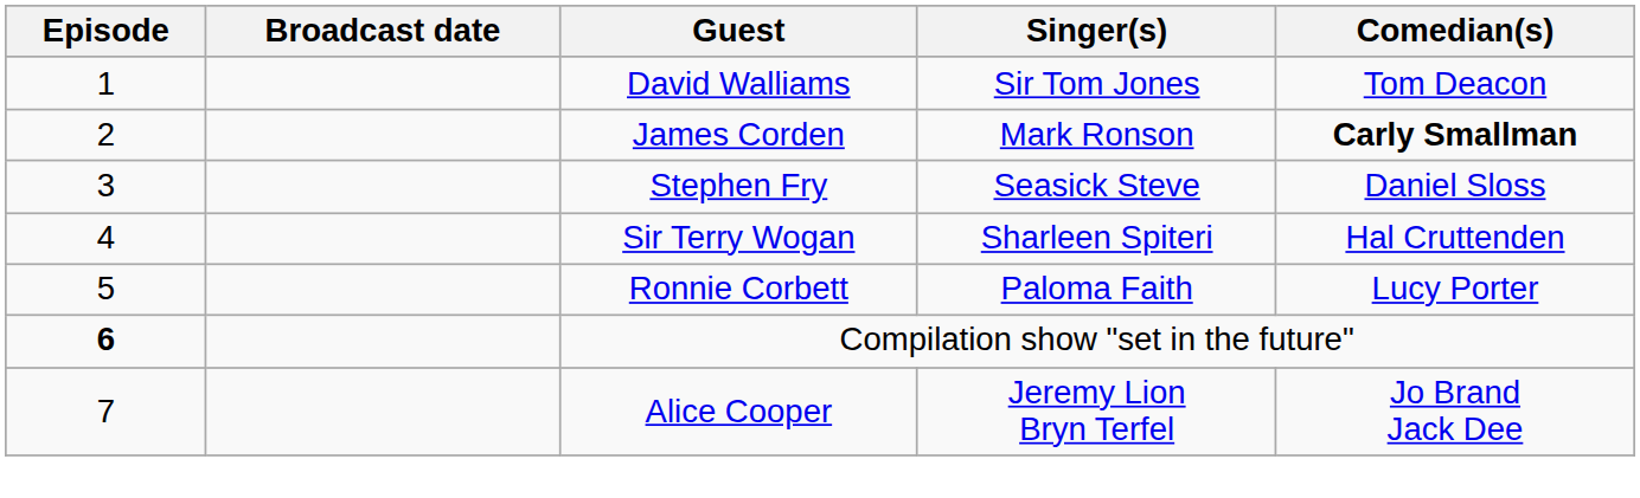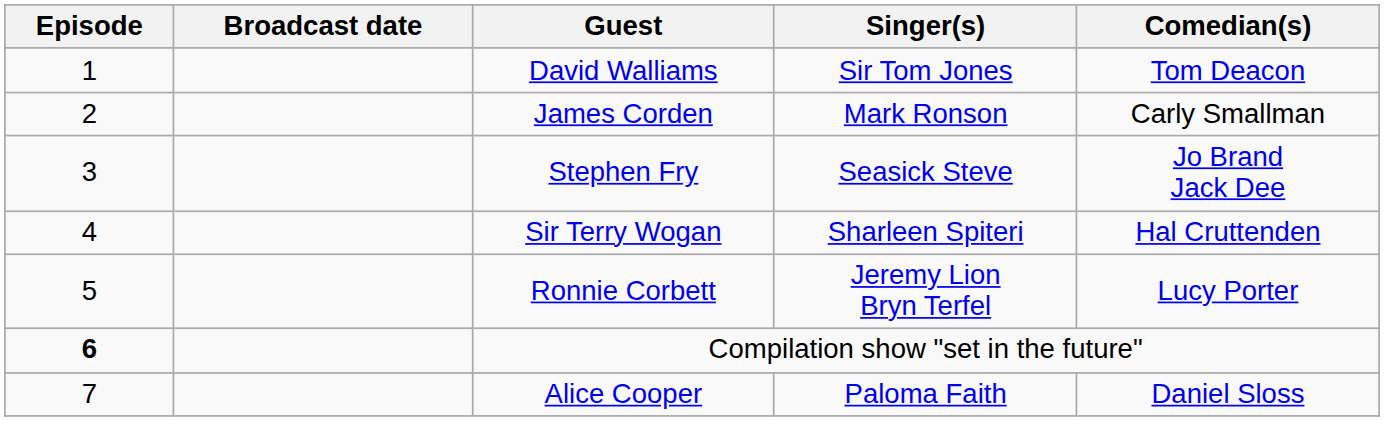James Corden | Comedian(s): bold -> normal
Stephen Fry | Comedian(s): Daniel Sloss -> Jo Brand Jack Dee
Ronnie Corbett | Singer(s): Paloma Faith -> Jeremy Lion Bryn Terfel
Alice Cooper | Singer(s): Jeremy Lion Bryn Terfel -> Paloma Faith
Alice Cooper | Comedian(s): Jo Brand Jack Dee -> Daniel Sloss
